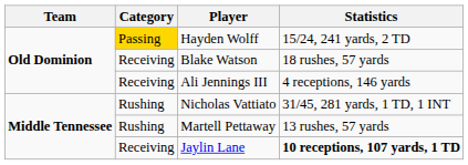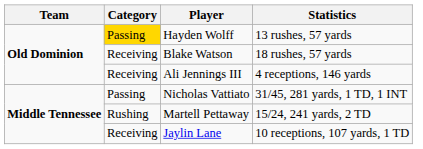Hayden Wolff | Statistics: 15/24, 241 yards, 2 TD -> 13 rushes, 57 yards
Nicholas Vattiato | Category: Rushing -> Passing
Martell Pettaway | Statistics: 13 rushes, 57 yards -> 15/24, 241 yards, 2 TD
Jaylin Lane | Statistics: bold -> normal
